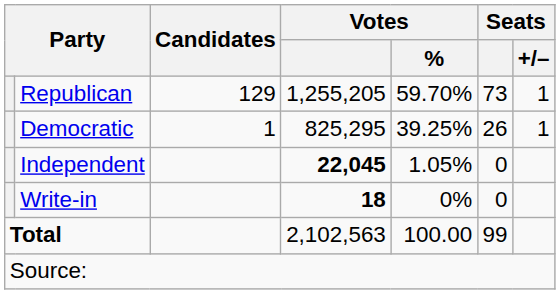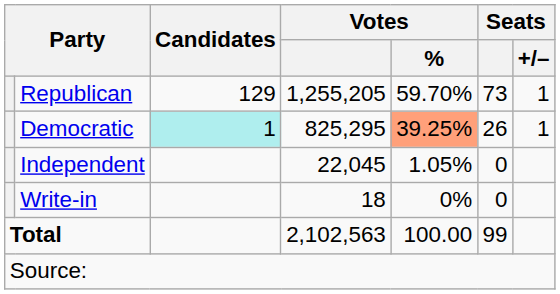Democratic | Candidates: no background -> paleturquoise background
Democratic | Votes / %: no background -> lightsalmon background
Independent | Votes: bold -> normal
Write-in | Votes: bold -> normal
